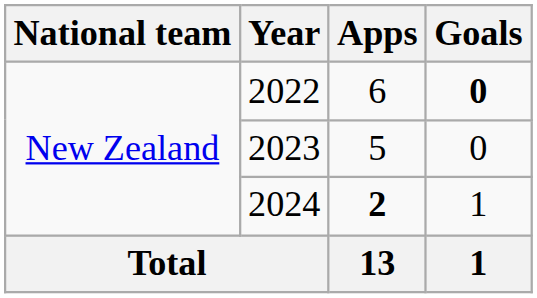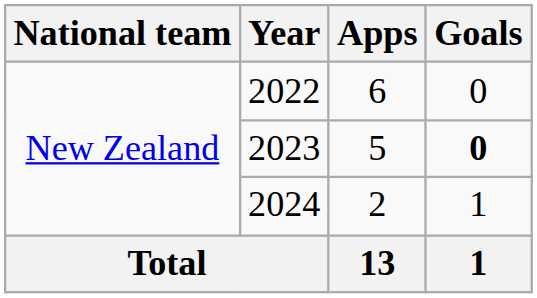2022 | Goals: bold -> normal
2023 | Goals: normal -> bold
2024 | Apps: bold -> normal
